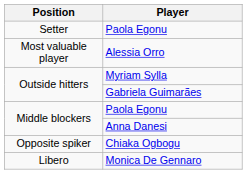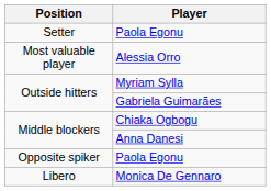row 6 | Player: Paola Egonu -> Chiaka Ogbogu
row 8 | Player: Chiaka Ogbogu -> Paola Egonu
